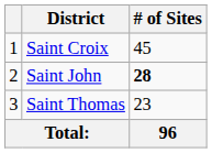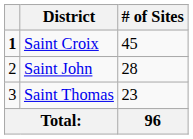Saint Croix | column 1: normal -> bold
Saint John | # of Sites: bold -> normal
